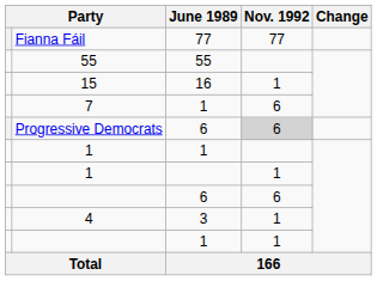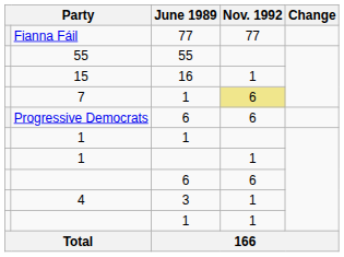7 | Nov. 1992: no background -> khaki background
Progressive Democrats | Nov. 1992: lightgrey background -> no background
